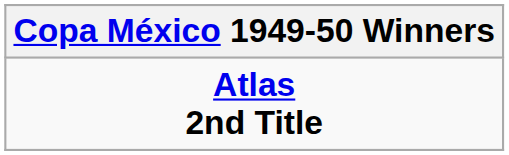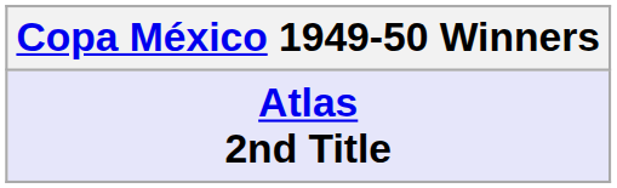row 2 | column 1: no background -> lavender background
